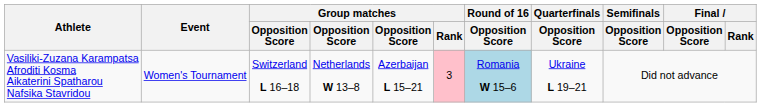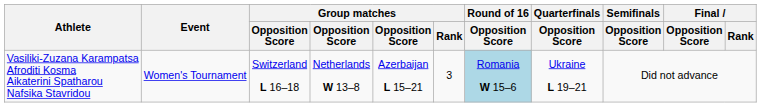row 3 | Group matches / Rank: pink background -> no background
